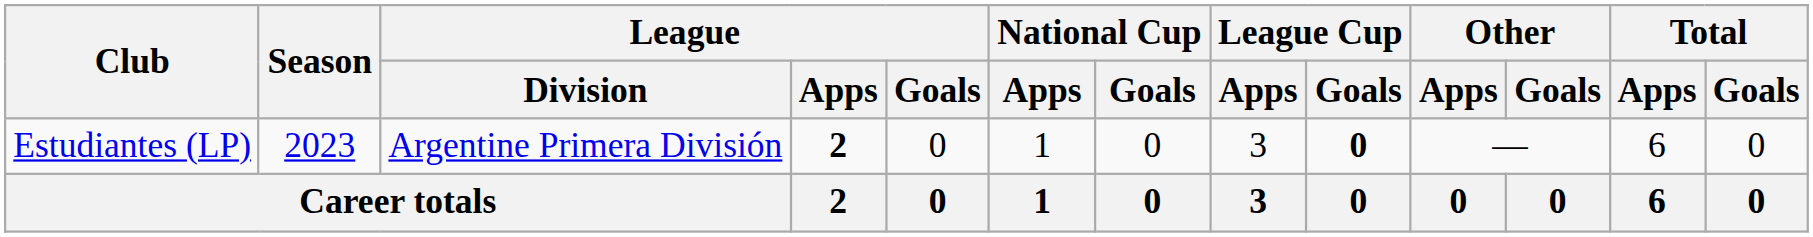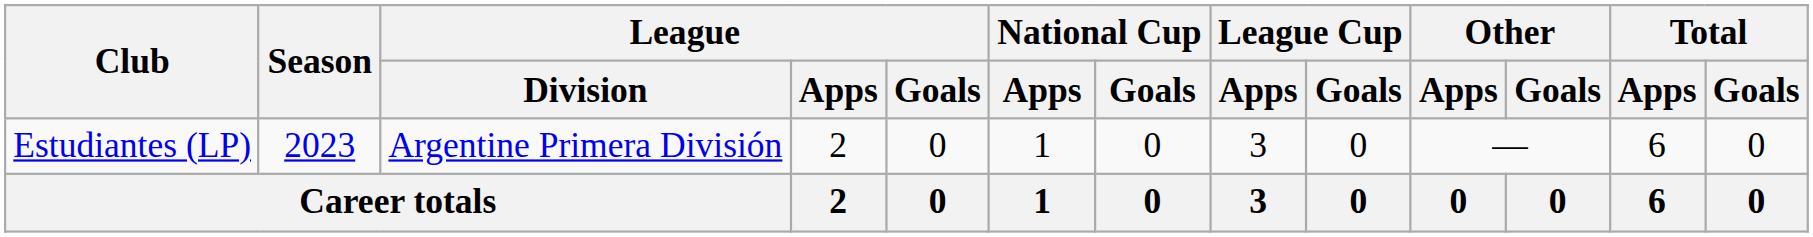Estudiantes (LP) | League / Apps: bold -> normal
Estudiantes (LP) | League Cup / Goals: bold -> normal
